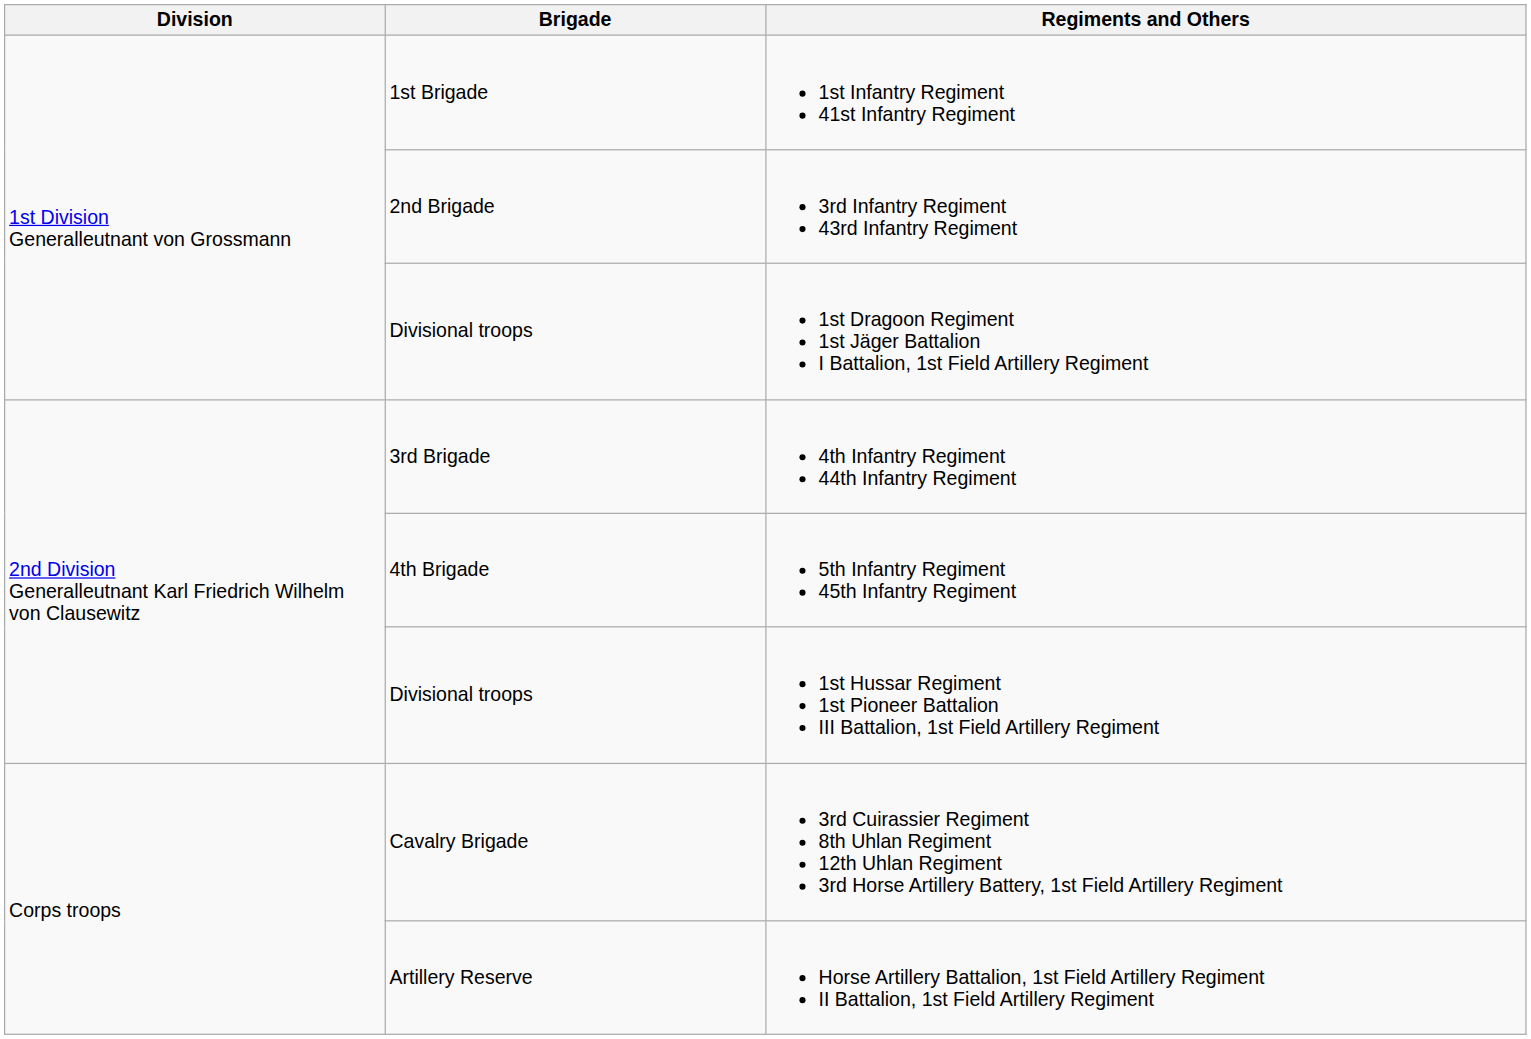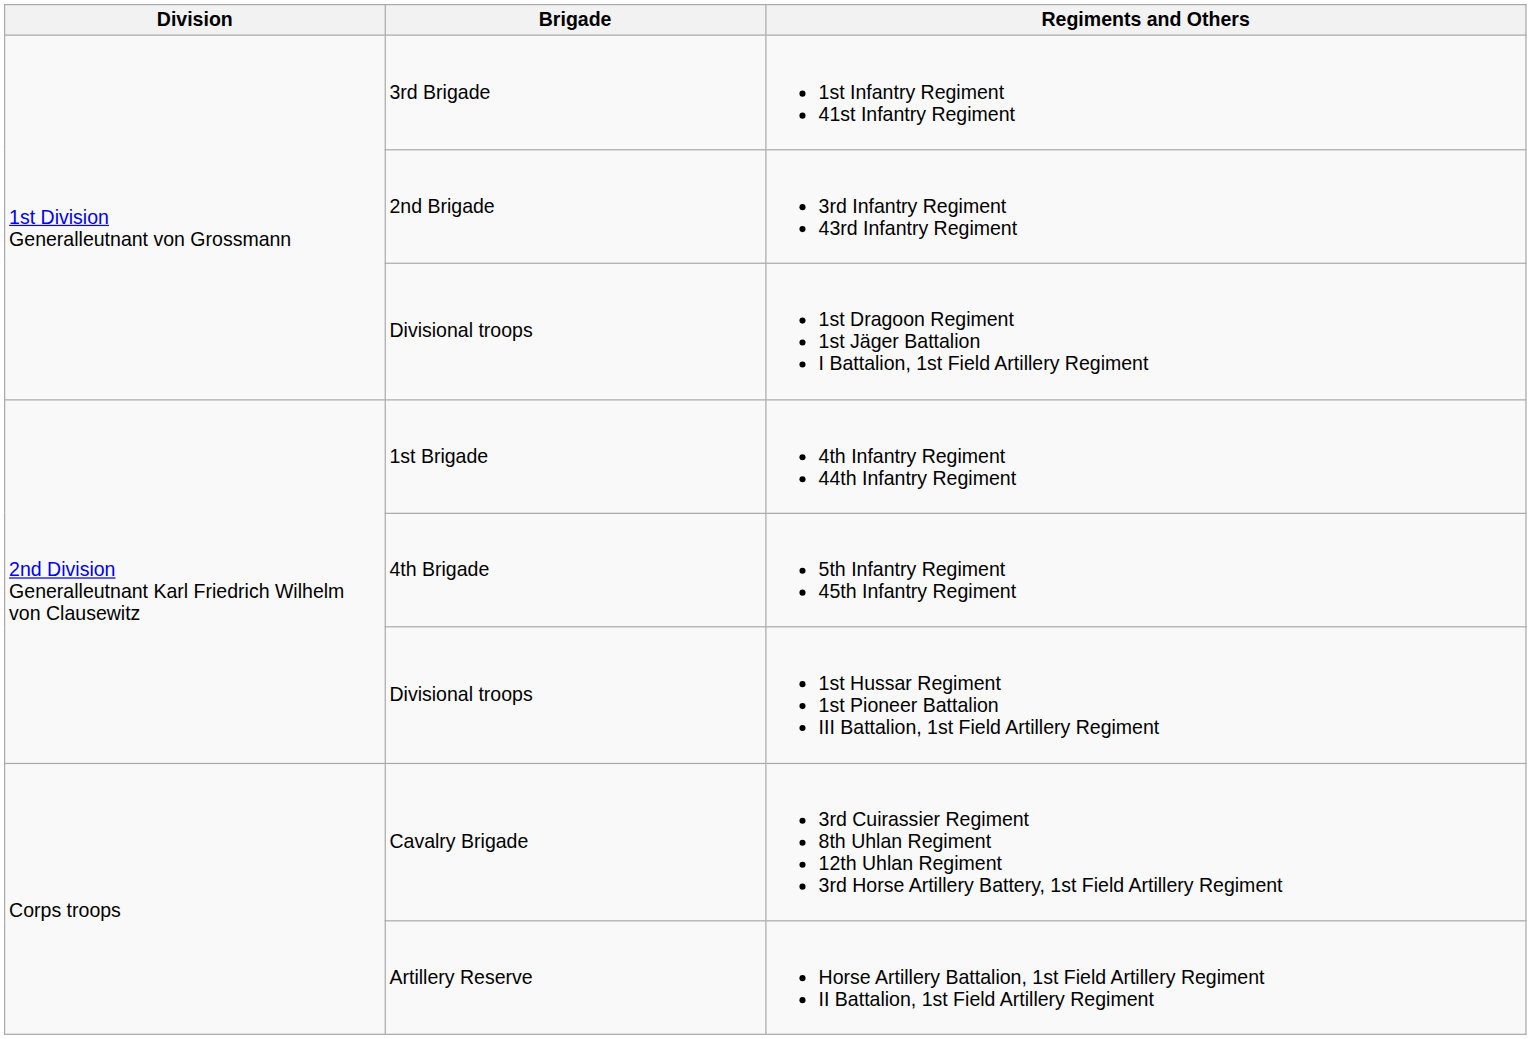1st Infantry Regiment 41st Infantry Regiment | Brigade: 1st Brigade -> 3rd Brigade
4th Infantry Regiment 44th Infantry Regiment | Brigade: 3rd Brigade -> 1st Brigade
